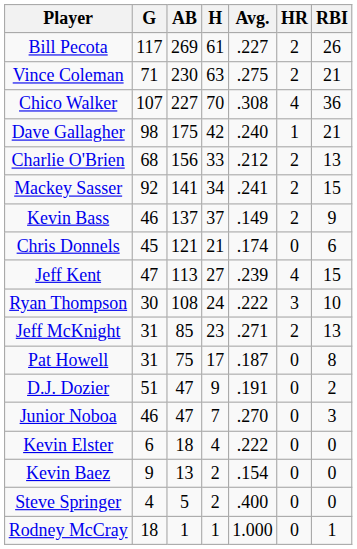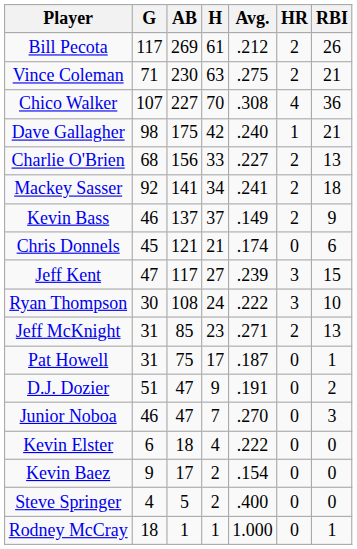Bill Pecota | Avg.: .227 -> .212
Charlie O'Brien | Avg.: .212 -> .227
Mackey Sasser | RBI: 15 -> 18
Jeff Kent | AB: 113 -> 117
Jeff Kent | HR: 4 -> 3
Pat Howell | RBI: 8 -> 1
Kevin Baez | AB: 13 -> 17
